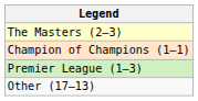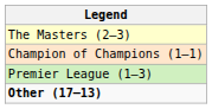row 5 | column 1: normal -> bold
